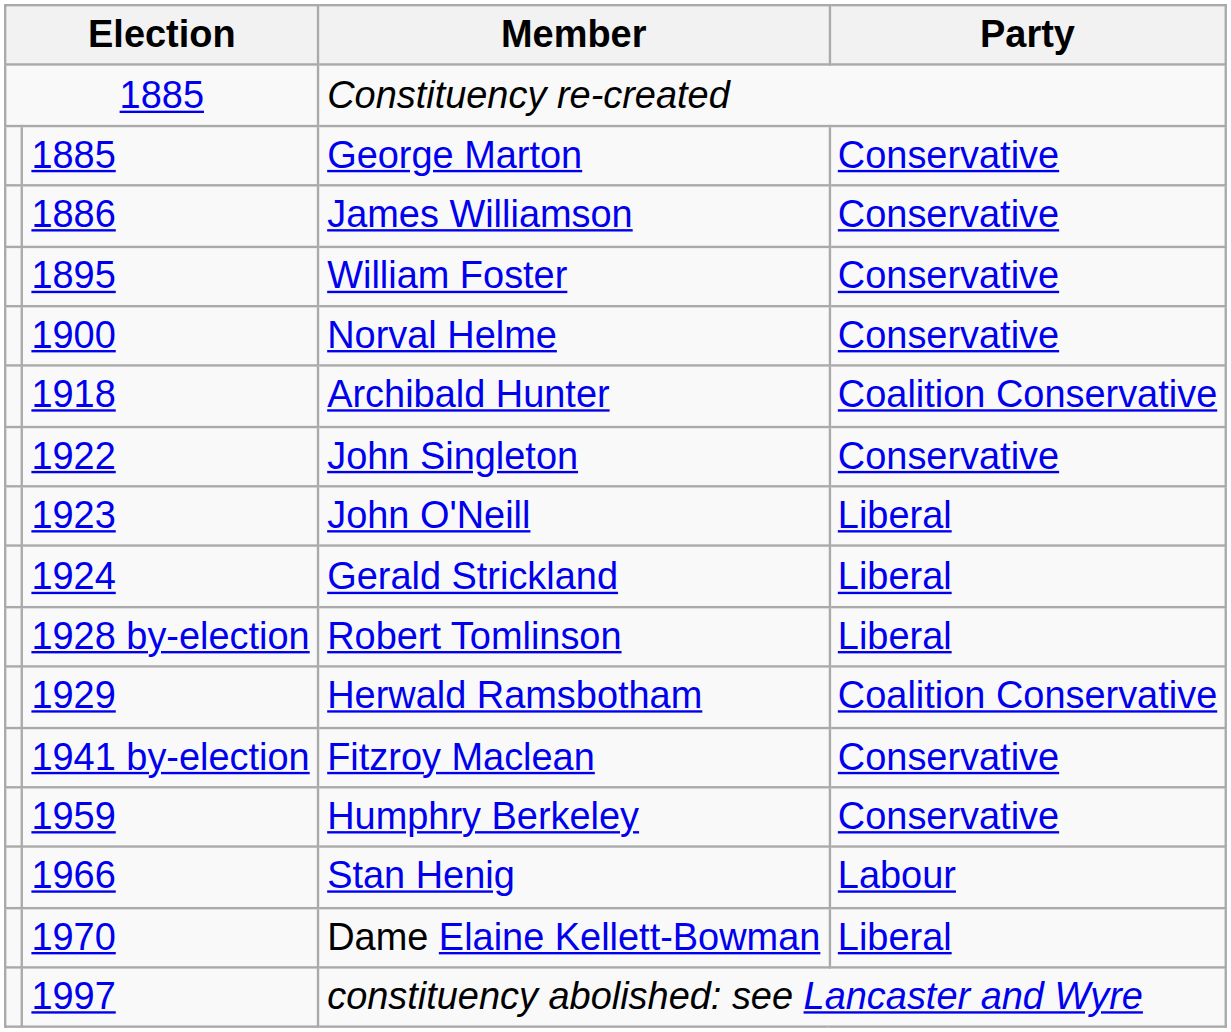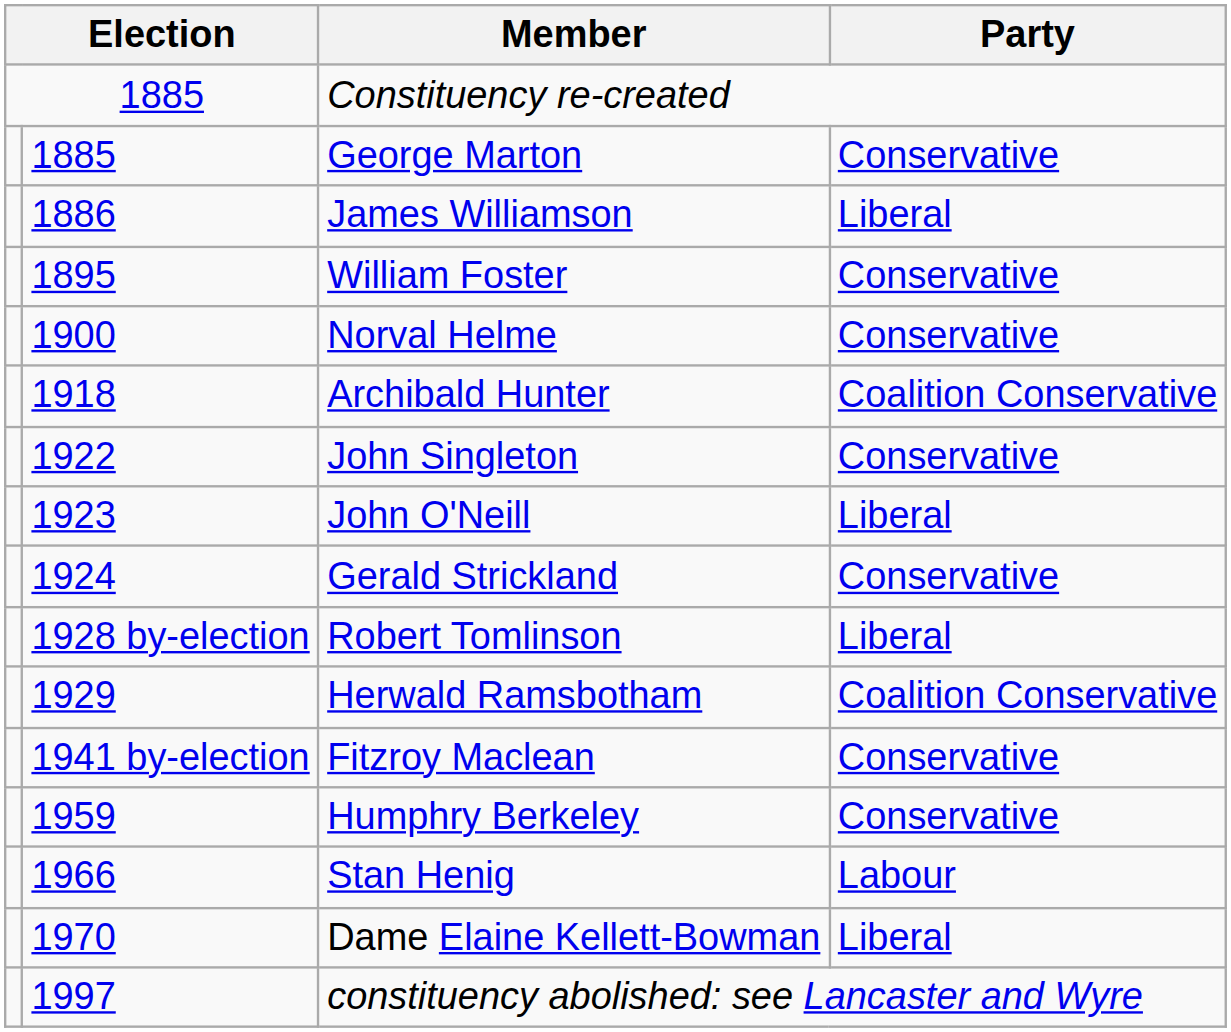James Williamson | Party: Conservative -> Liberal
Gerald Strickland | Party: Liberal -> Conservative
